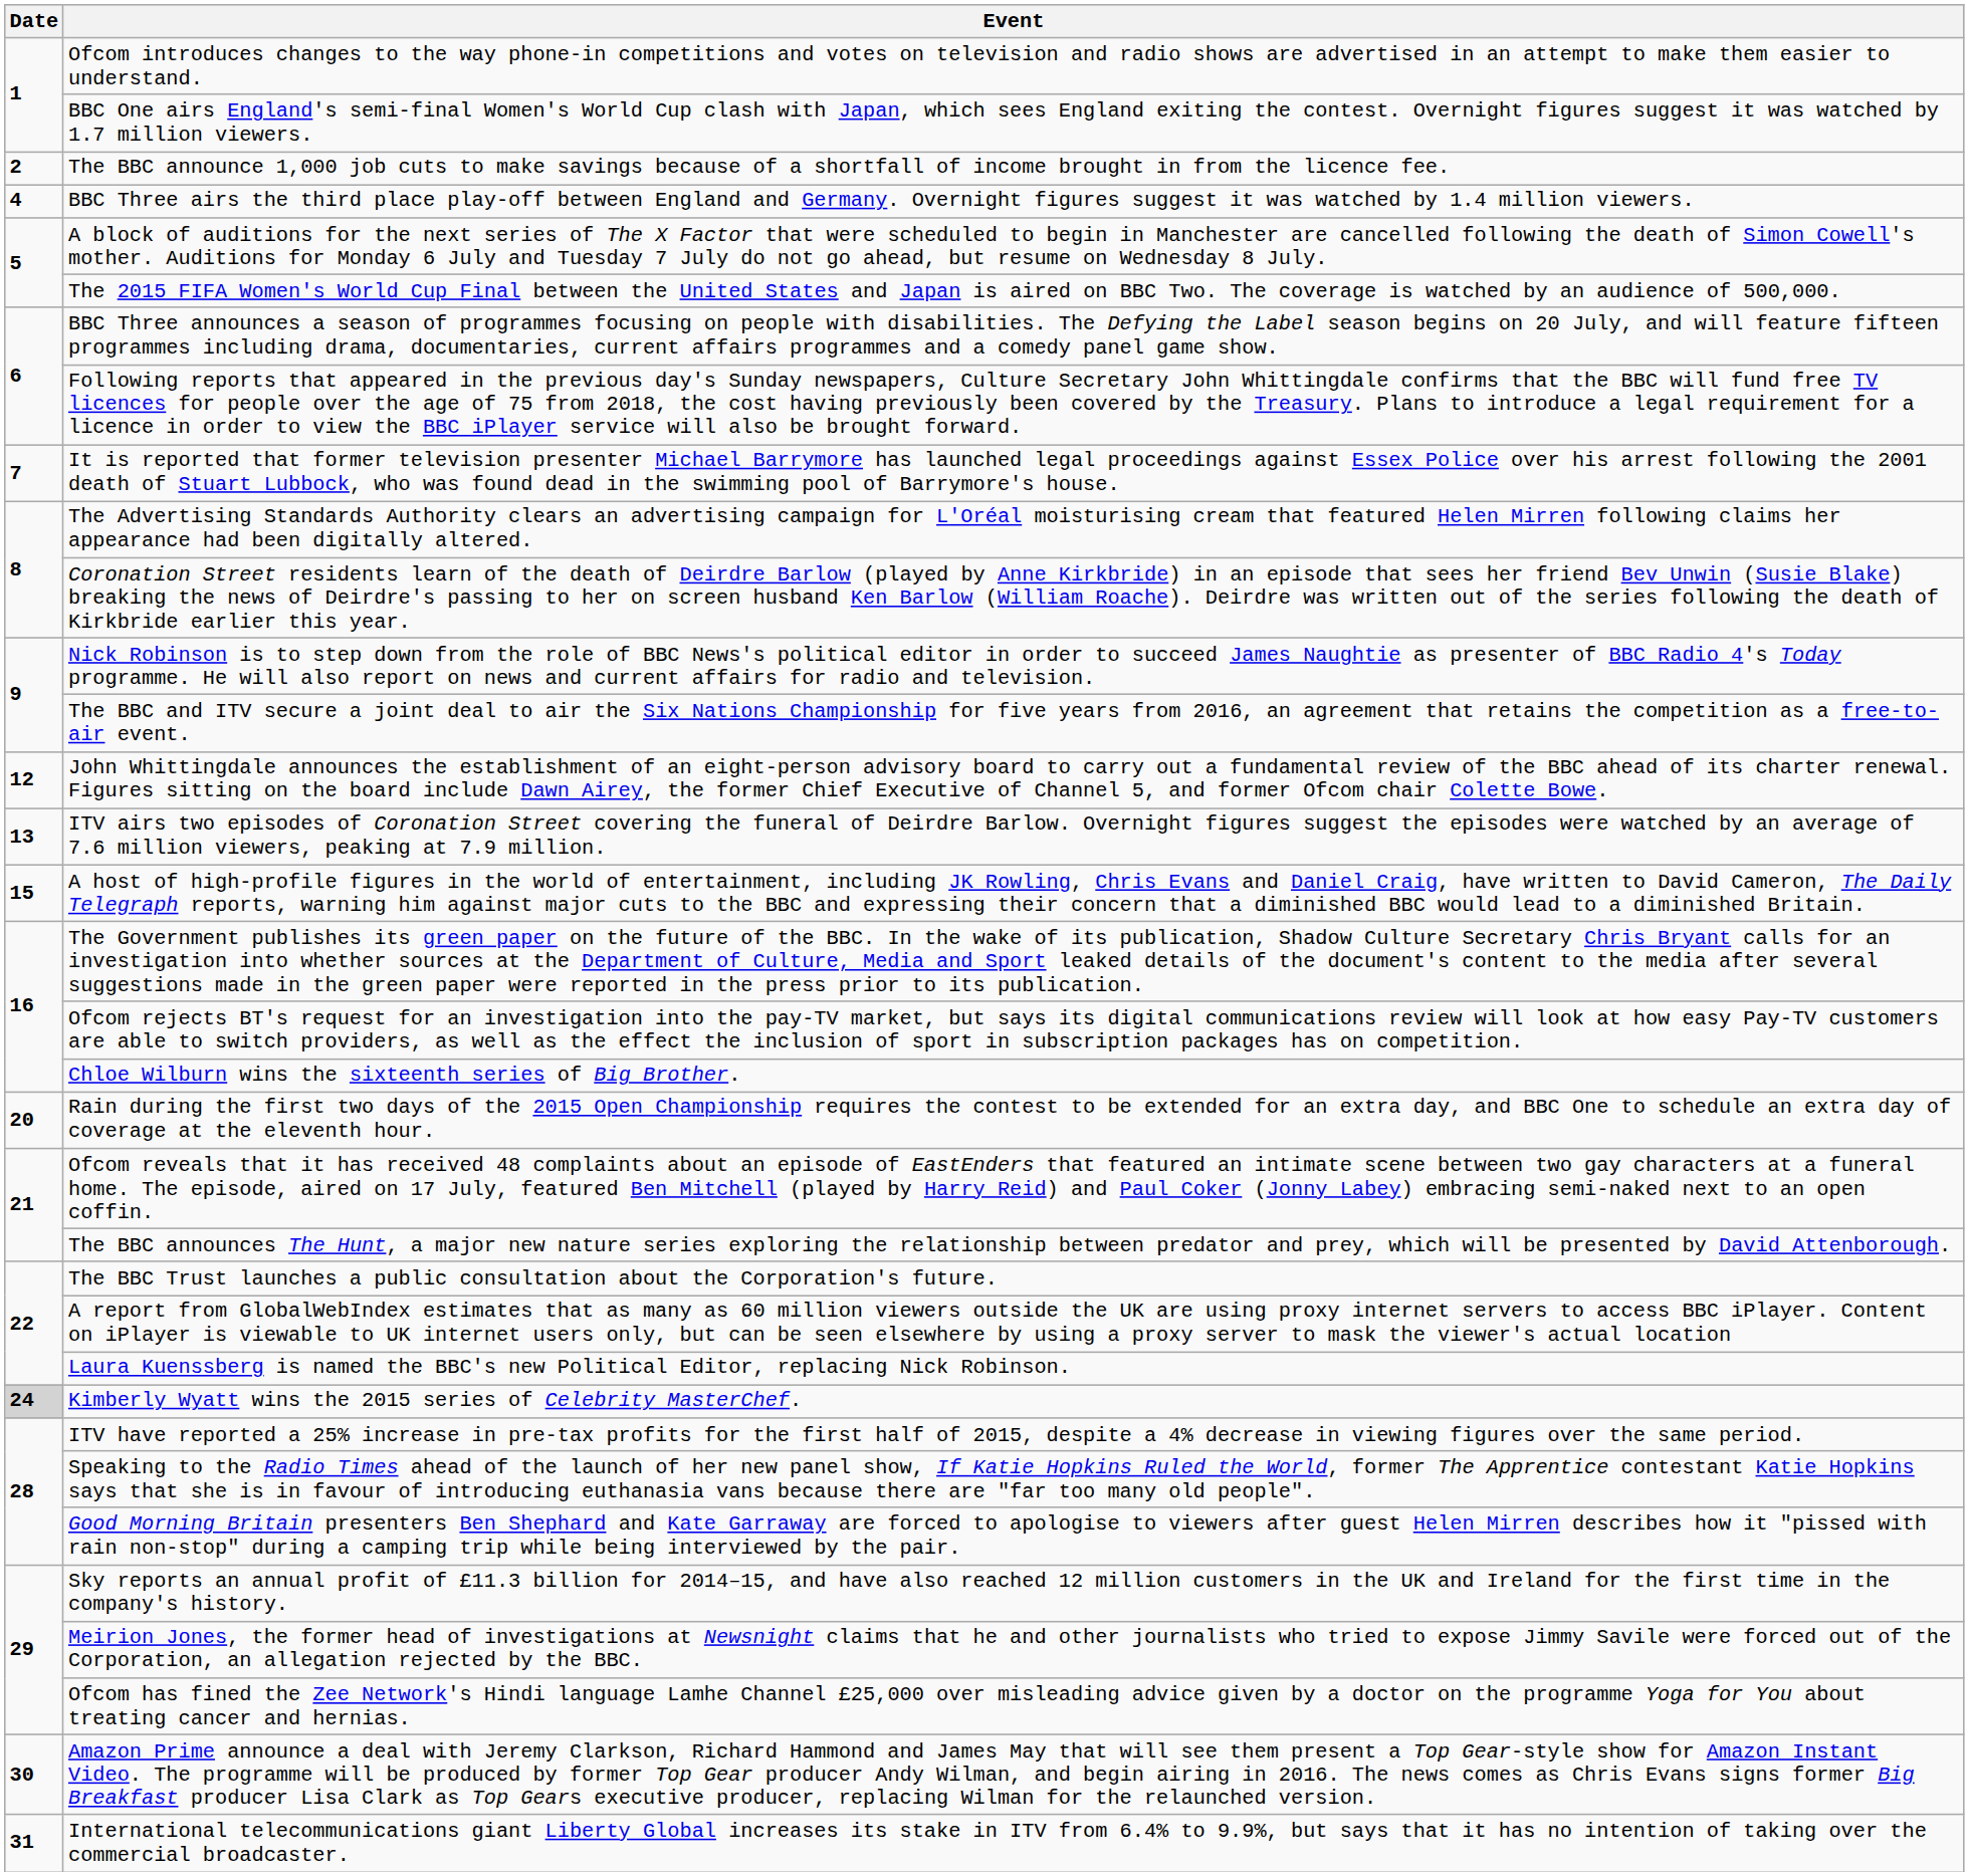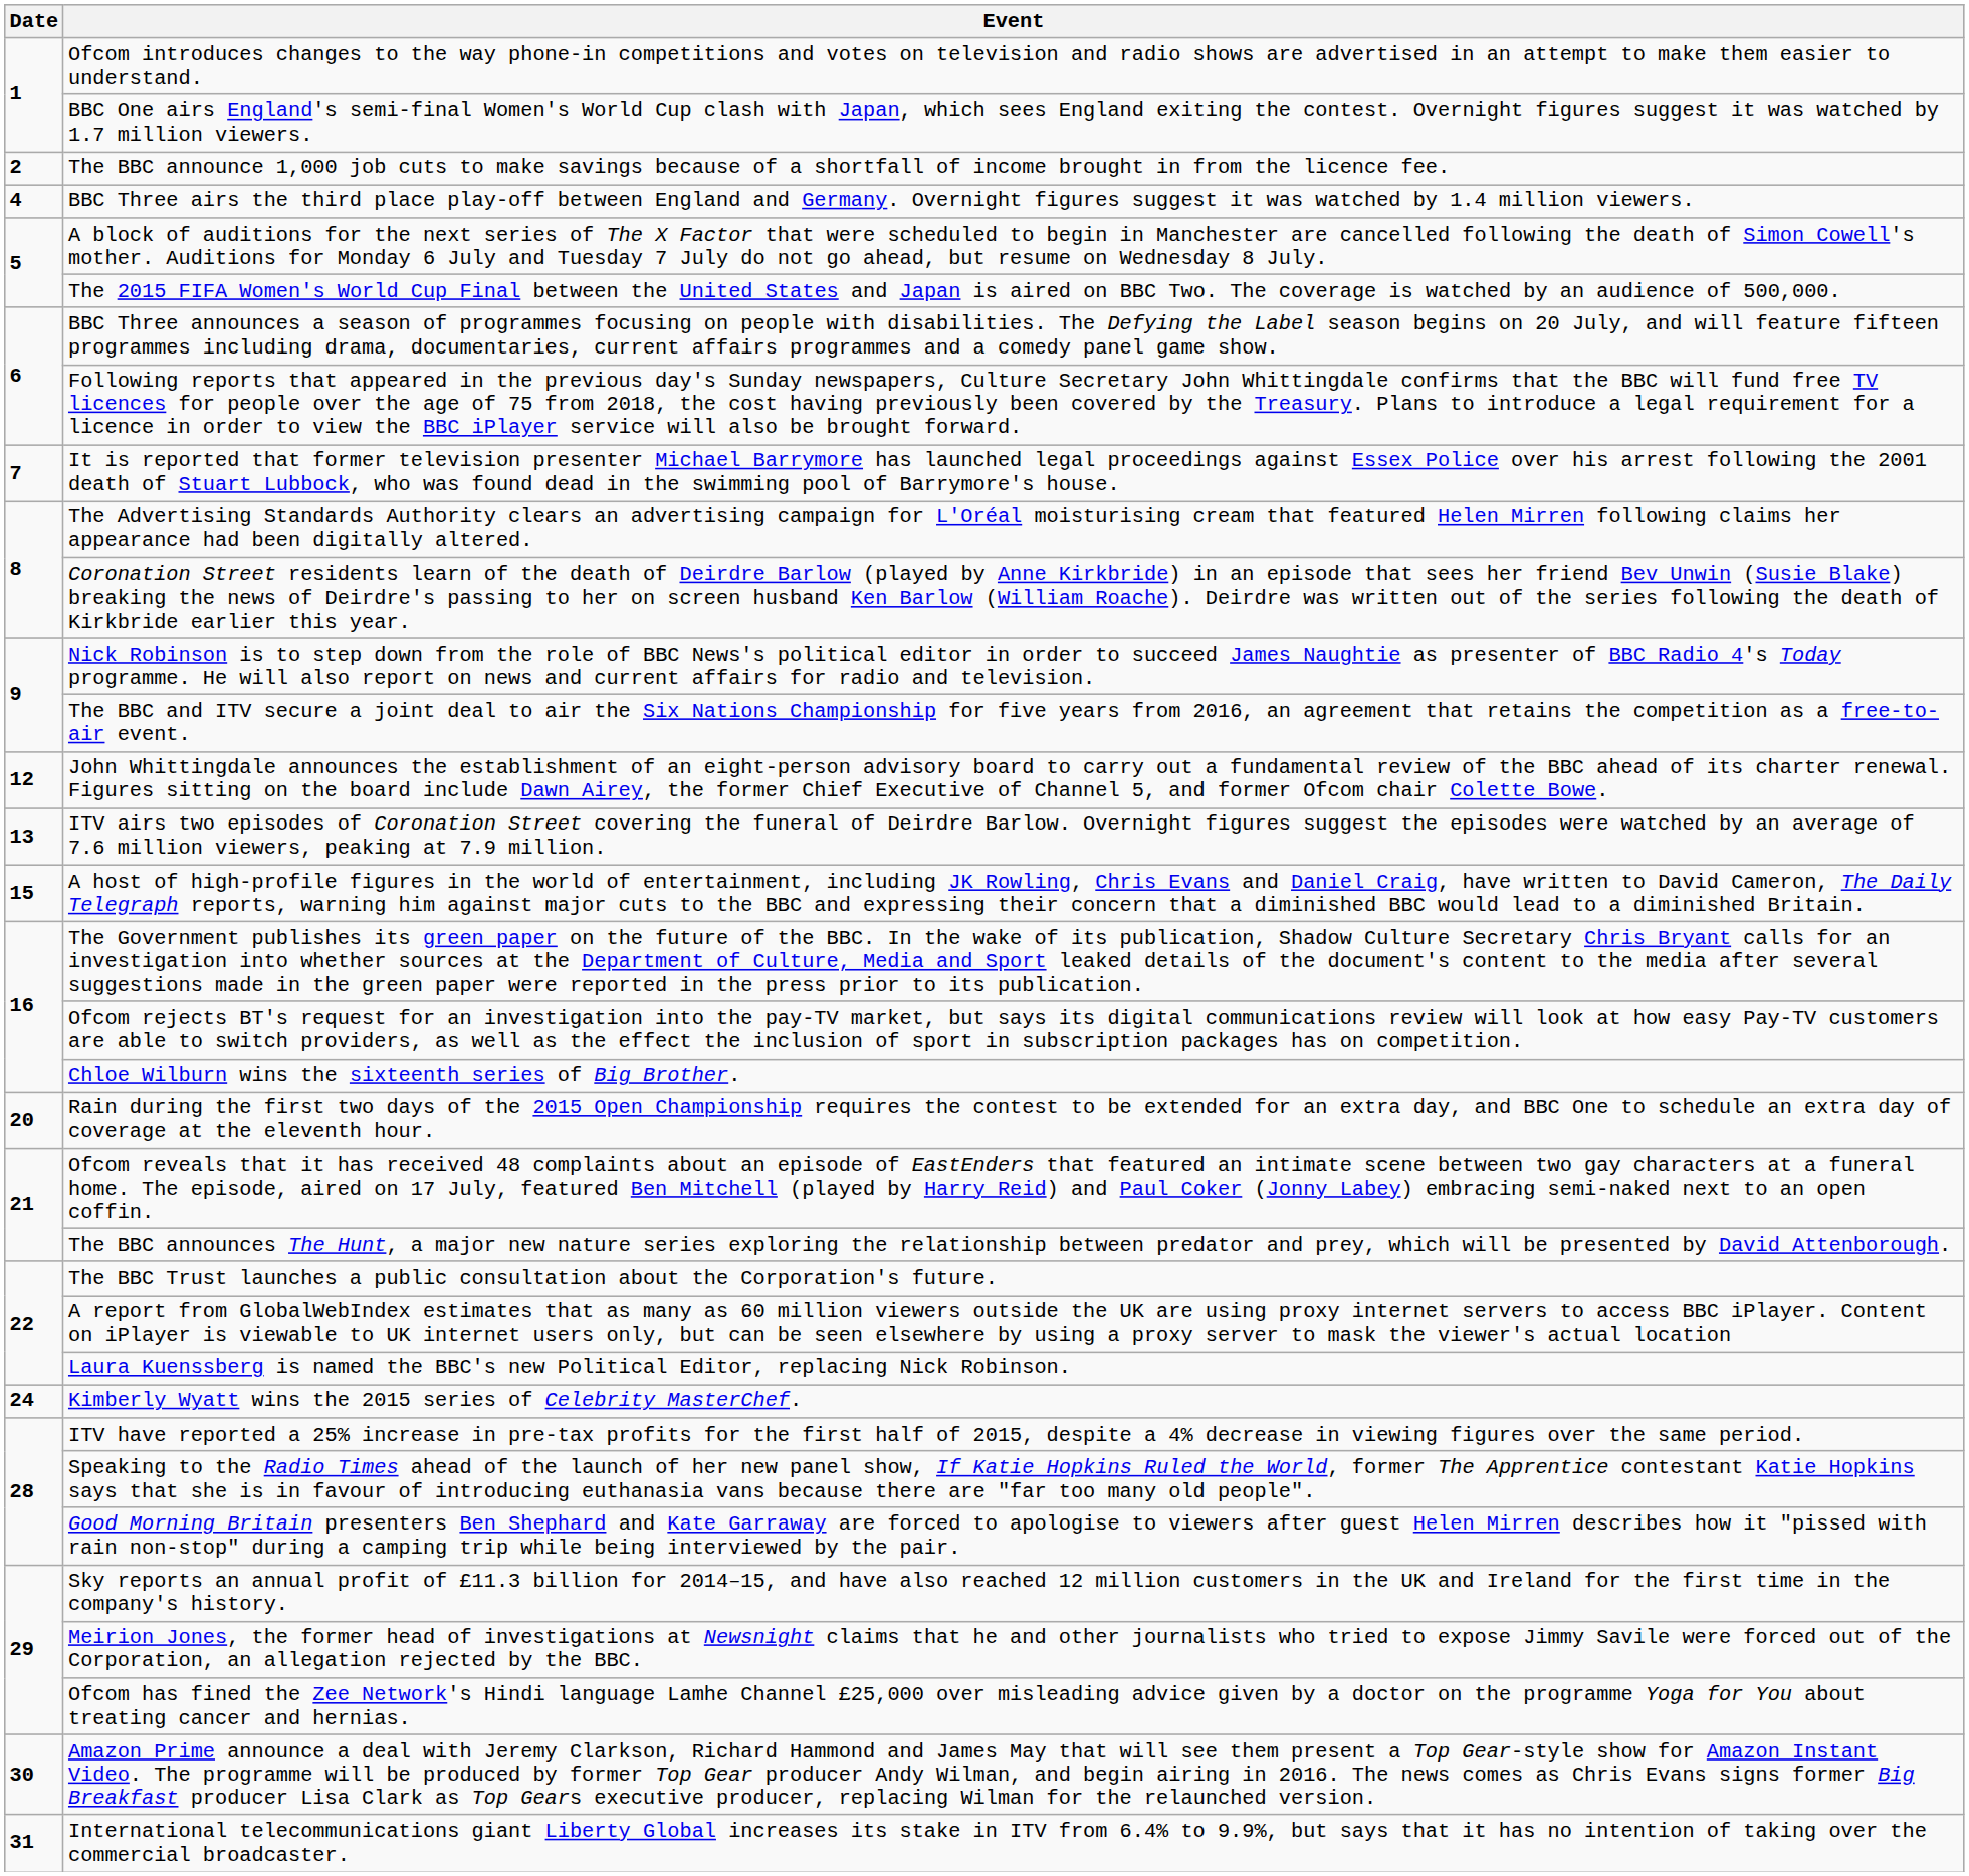Kimberly Wyatt wins the 2015 series of Celebrity MasterChef. | Date: lightgrey background -> no background
